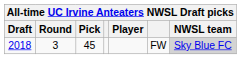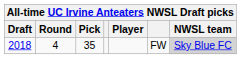2018 | Round: 3 -> 4
2018 | Pick: 45 -> 35
